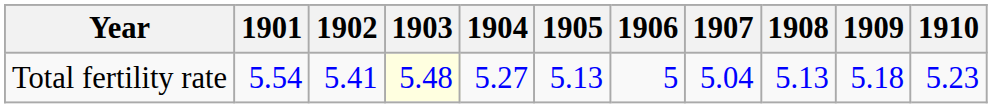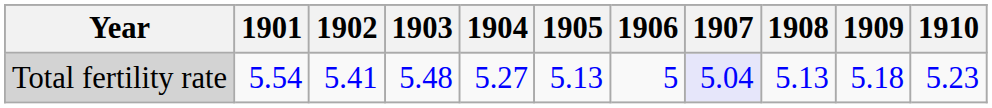row 2 | Year: no background -> lightgrey background
row 2 | 1903: lightyellow background -> no background
row 2 | 1907: no background -> lavender background
